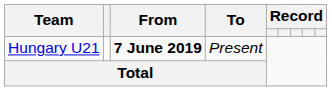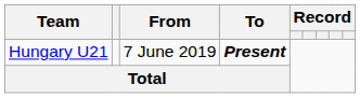Hungary U21 | From: bold -> normal
Hungary U21 | To: normal -> bold
